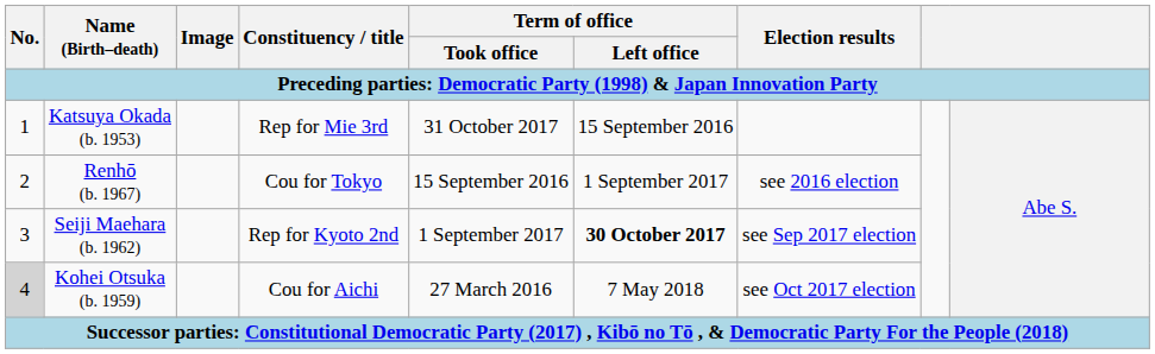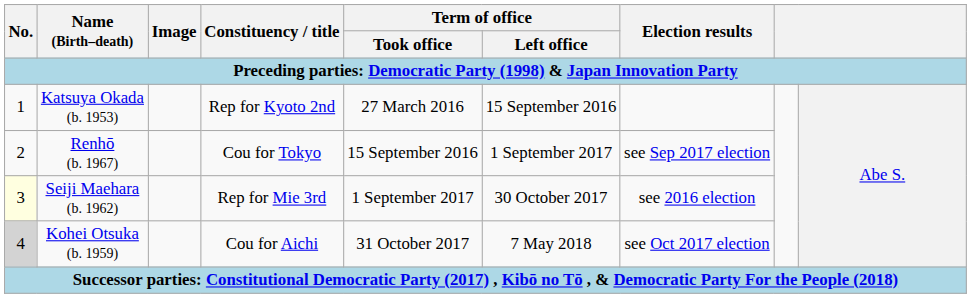Katsuya Okada (b. 1953) | Constituency / title: Rep for Mie 3rd -> Rep for Kyoto 2nd
Katsuya Okada (b. 1953) | Term of office / Took office: 31 October 2017 -> 27 March 2016
Renhō (b. 1967) | Election results: see 2016 election -> see Sep 2017 election
Seiji Maehara (b. 1962) | No.: no background -> lightyellow background
Seiji Maehara (b. 1962) | Constituency / title: Rep for Kyoto 2nd -> Rep for Mie 3rd
Seiji Maehara (b. 1962) | Term of office / Left office: bold -> normal
Seiji Maehara (b. 1962) | Election results: see Sep 2017 election -> see 2016 election
Kohei Otsuka (b. 1959) | Term of office / Took office: 27 March 2016 -> 31 October 2017
